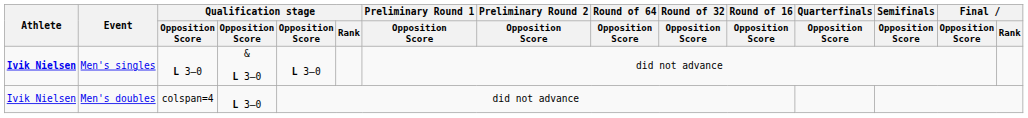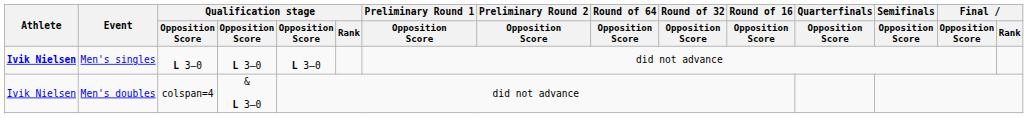Men's singles | column 4: & L 3–0 -> L 3–0
Men's doubles | column 4: L 3–0 -> & L 3–0
